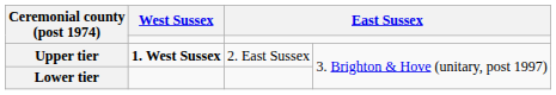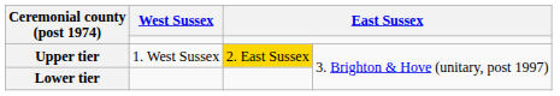Upper tier | West Sussex: bold -> normal
Upper tier | column 3: no background -> gold background
